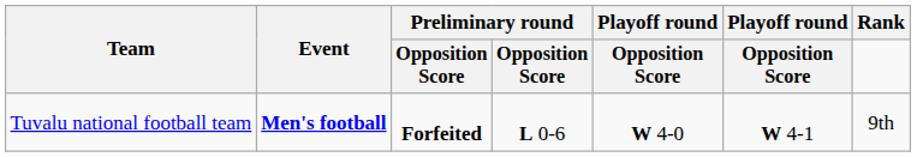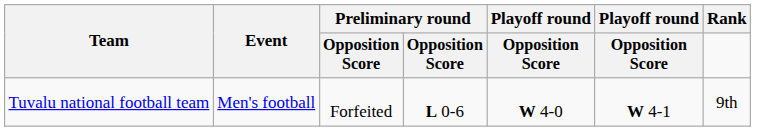Tuvalu national football team | Event: bold -> normal
Tuvalu national football team | column 3: bold -> normal
